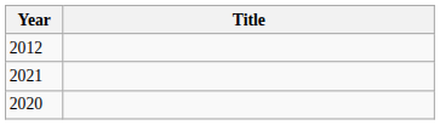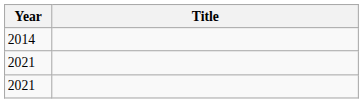row 2 | Year: 2012 -> 2014
row 4 | Year: 2020 -> 2021
